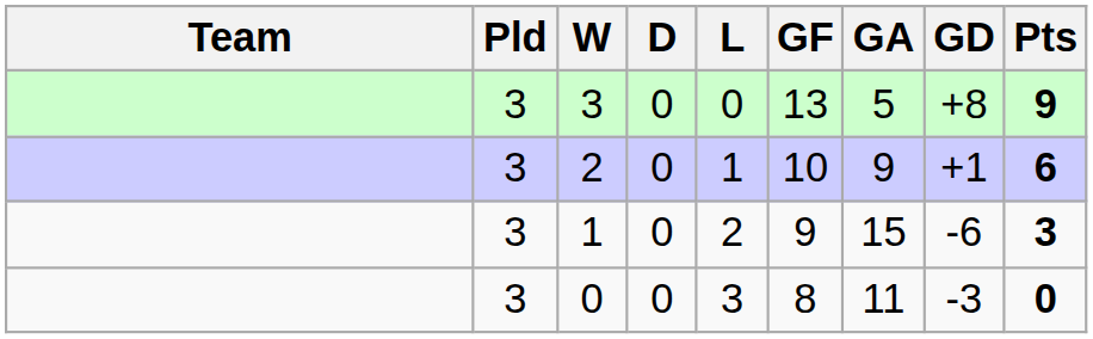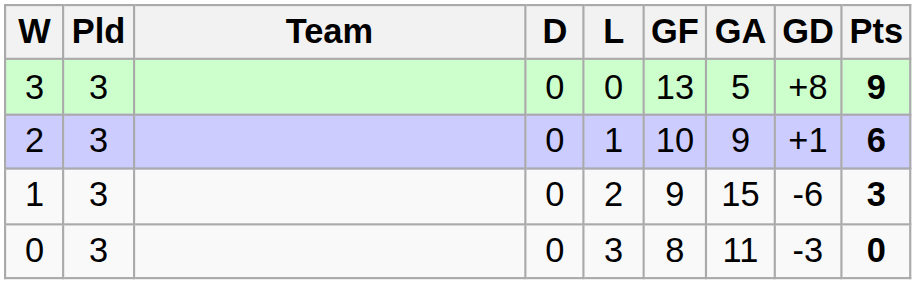columns swapped: Team <-> W
